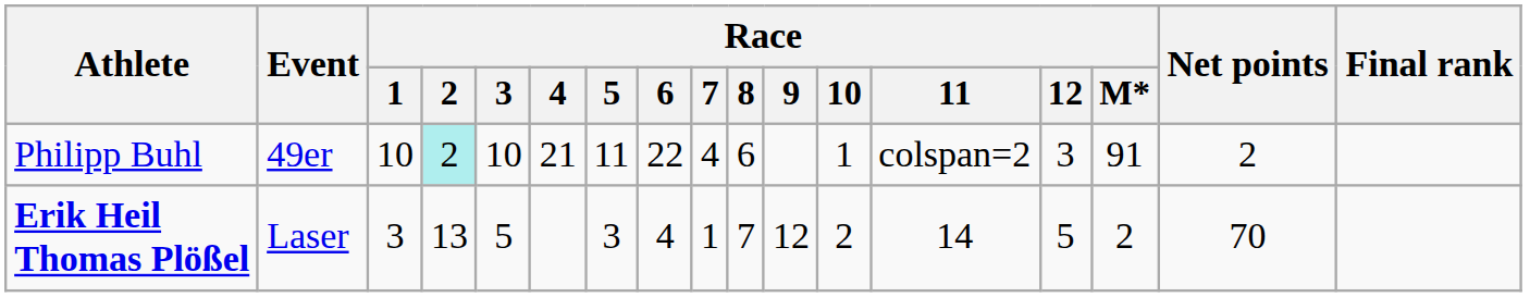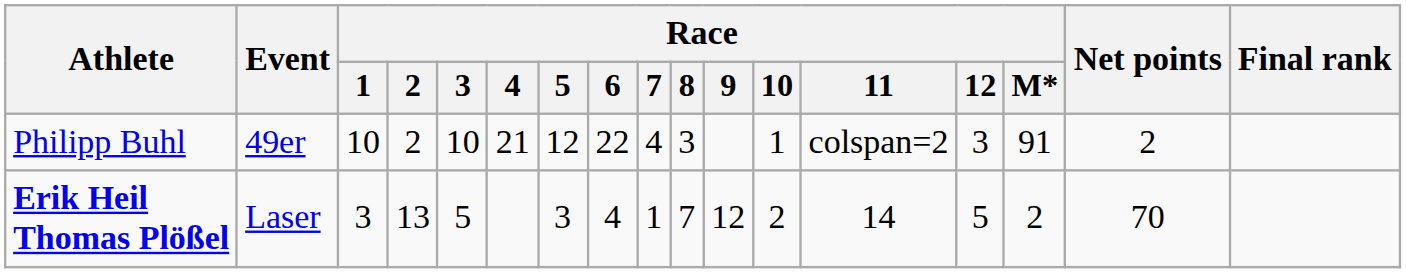Philipp Buhl | Race / 2: paleturquoise background -> no background
Philipp Buhl | Race / 5: 11 -> 12
Philipp Buhl | Race / 8: 6 -> 3
